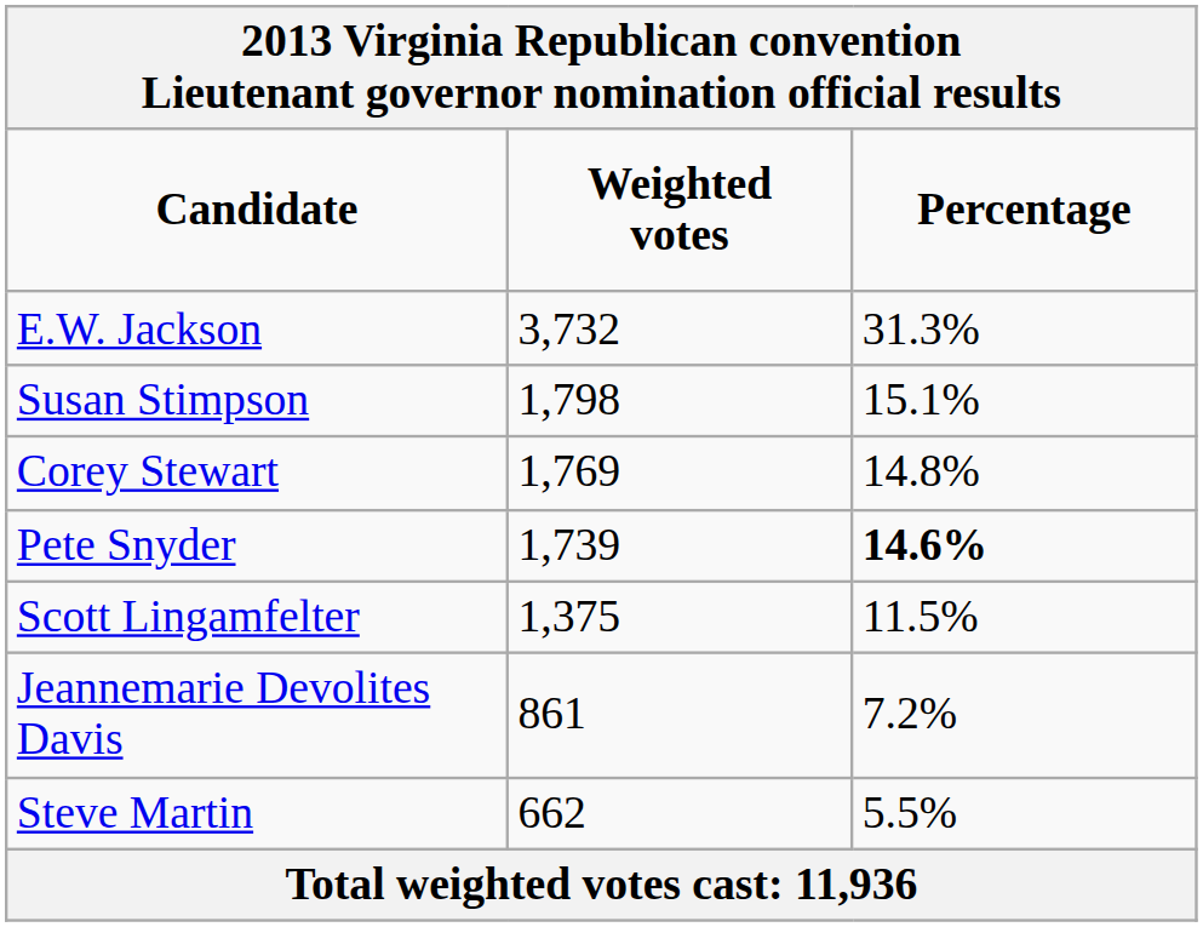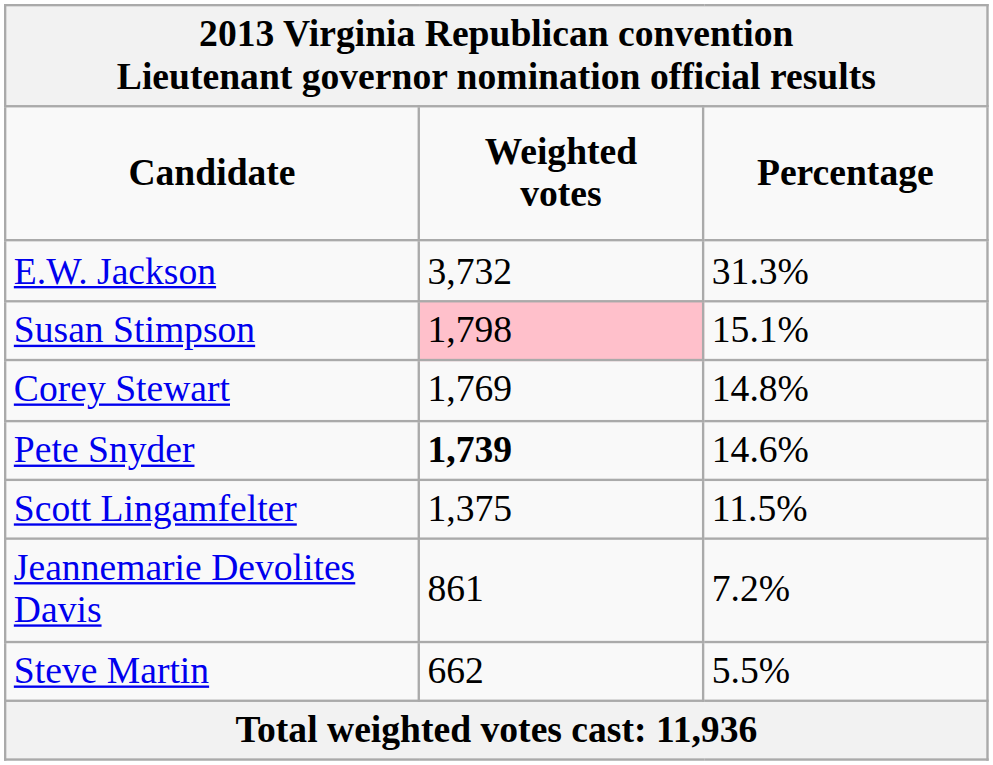Susan Stimpson | column 2: no background -> pink background
Pete Snyder | column 2: normal -> bold
Pete Snyder | column 3: bold -> normal
